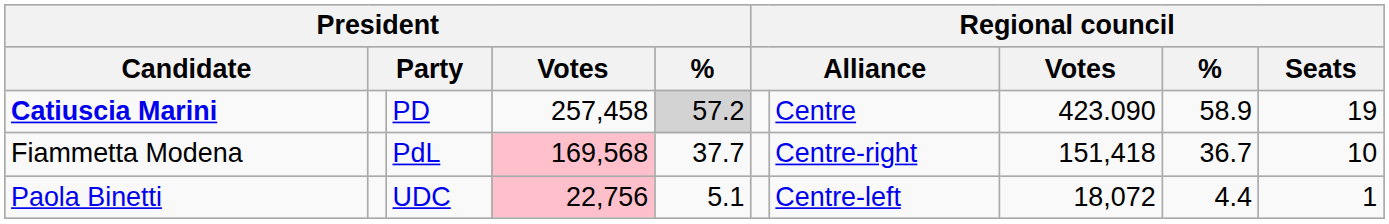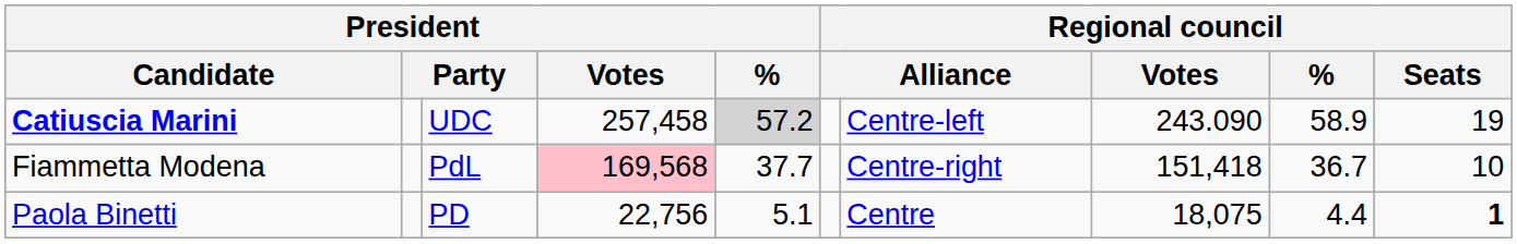Catiuscia Marini | column 3: PD -> UDC
Catiuscia Marini | column 7: Centre -> Centre-left
Catiuscia Marini | Regional council / Votes: 423.090 -> 243.090
Paola Binetti | column 3: UDC -> PD
Paola Binetti | President / Votes: pink background -> no background
Paola Binetti | column 7: Centre-left -> Centre
Paola Binetti | Regional council / Votes: 18,072 -> 18,075
Paola Binetti | Regional council / Seats: normal -> bold
